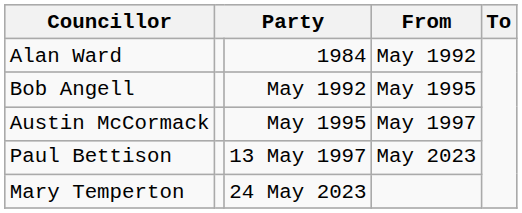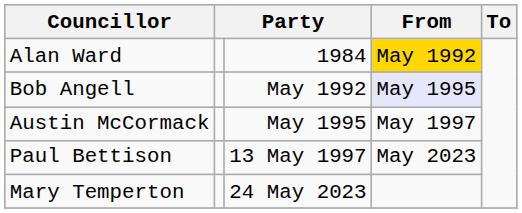Alan Ward | From: no background -> gold background
Bob Angell | From: no background -> lavender background
